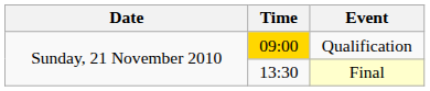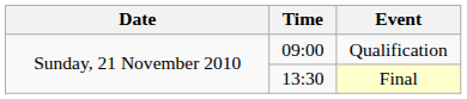Qualification | Time: gold background -> no background
